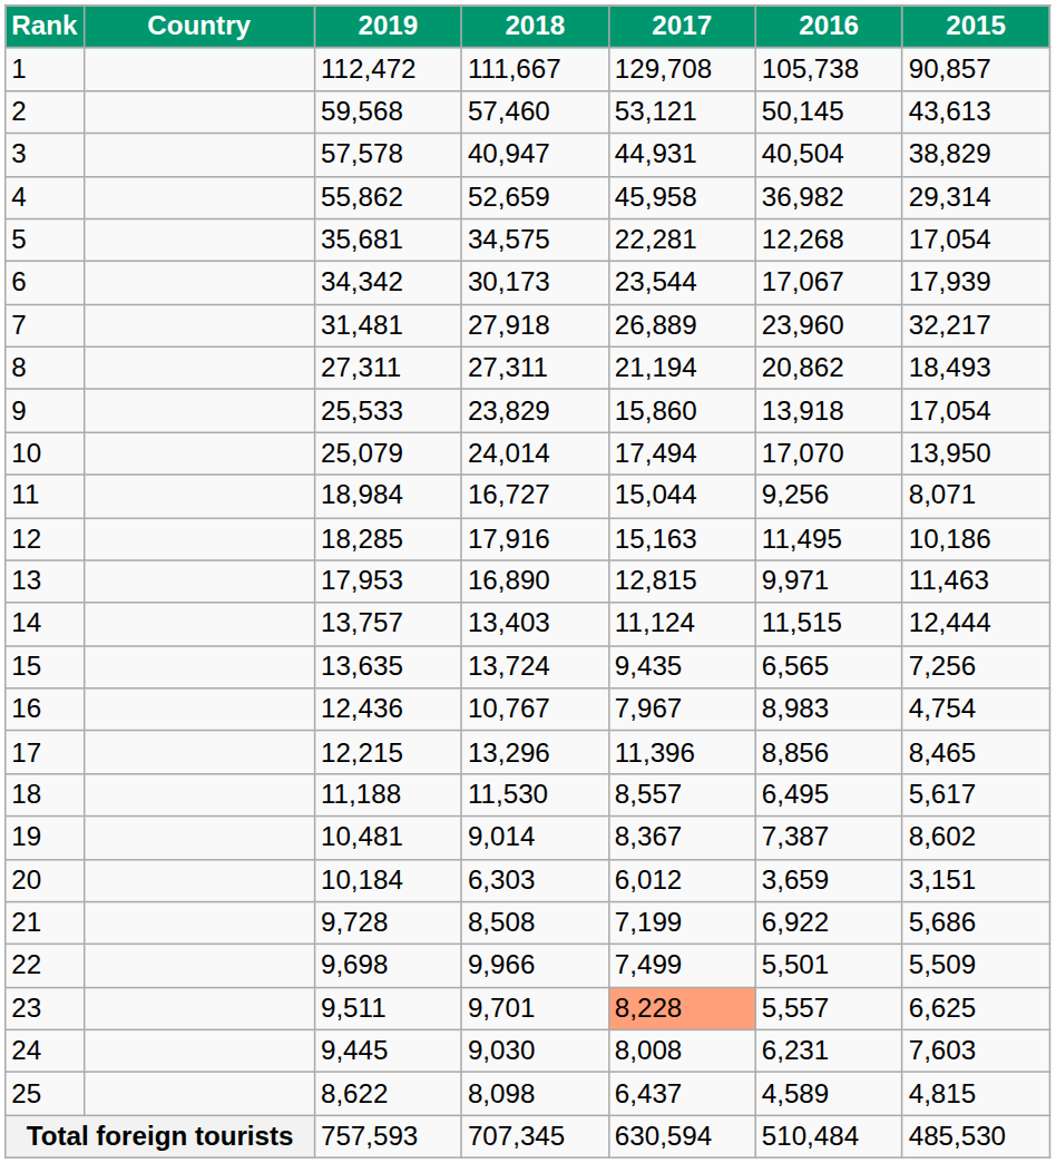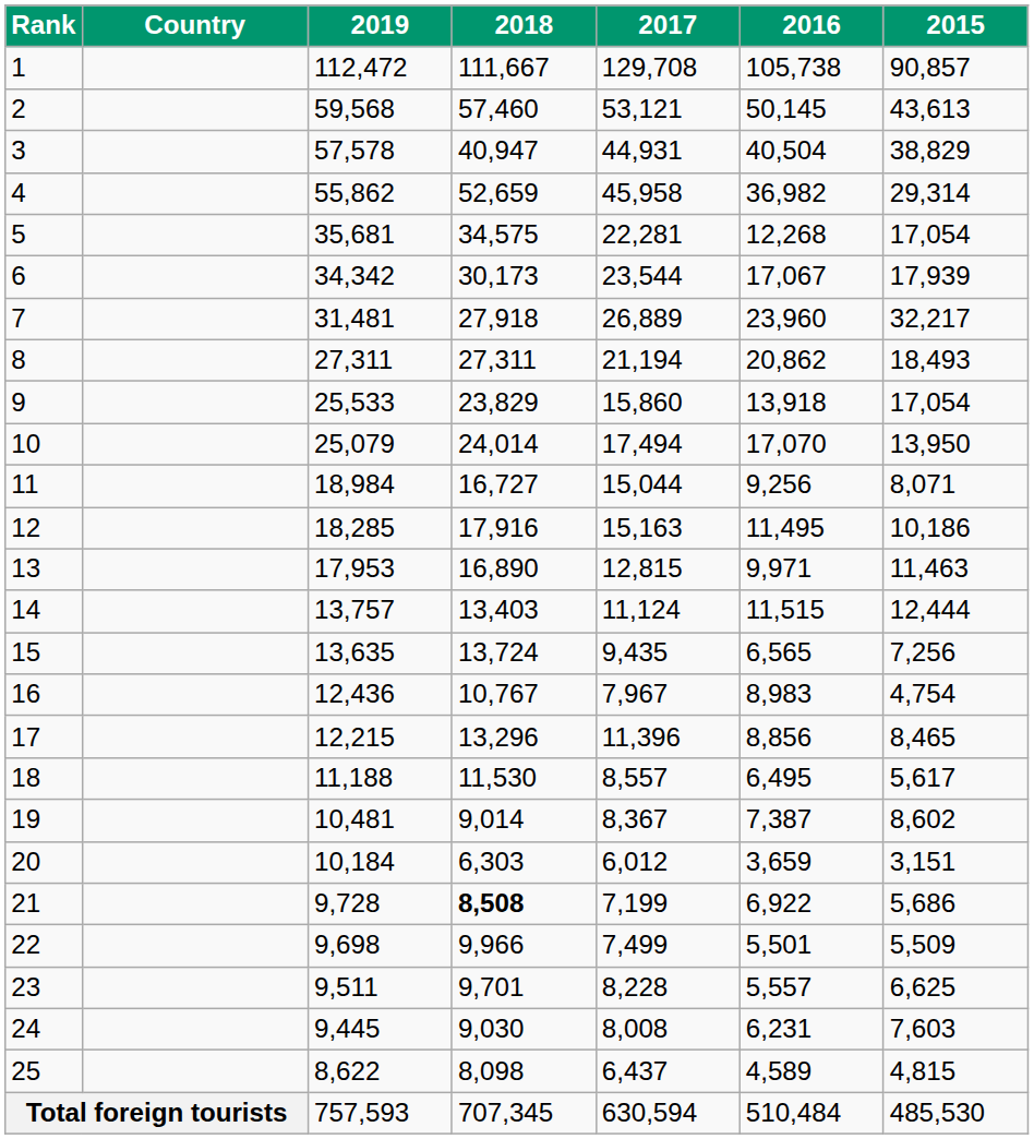21 | 2018: normal -> bold
23 | 2017: lightsalmon background -> no background
